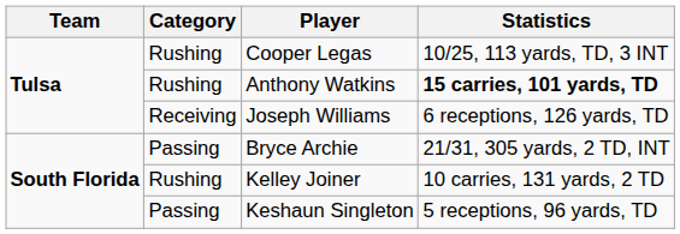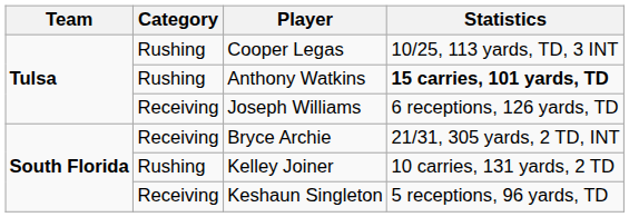Bryce Archie | Category: Passing -> Receiving
Keshaun Singleton | Category: Passing -> Receiving
